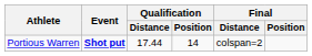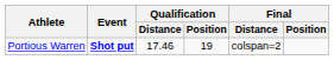Portious Warren | Qualification / Distance: 17.44 -> 17.46
Portious Warren | Qualification / Position: 14 -> 19
